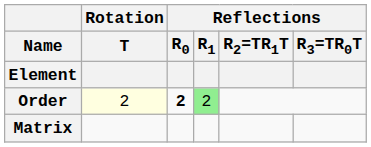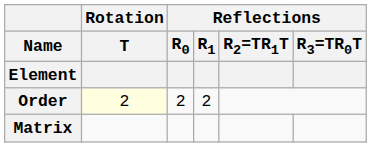Order | Reflections / R0: bold -> normal
Order | Reflections / R1: lightgreen background -> no background
